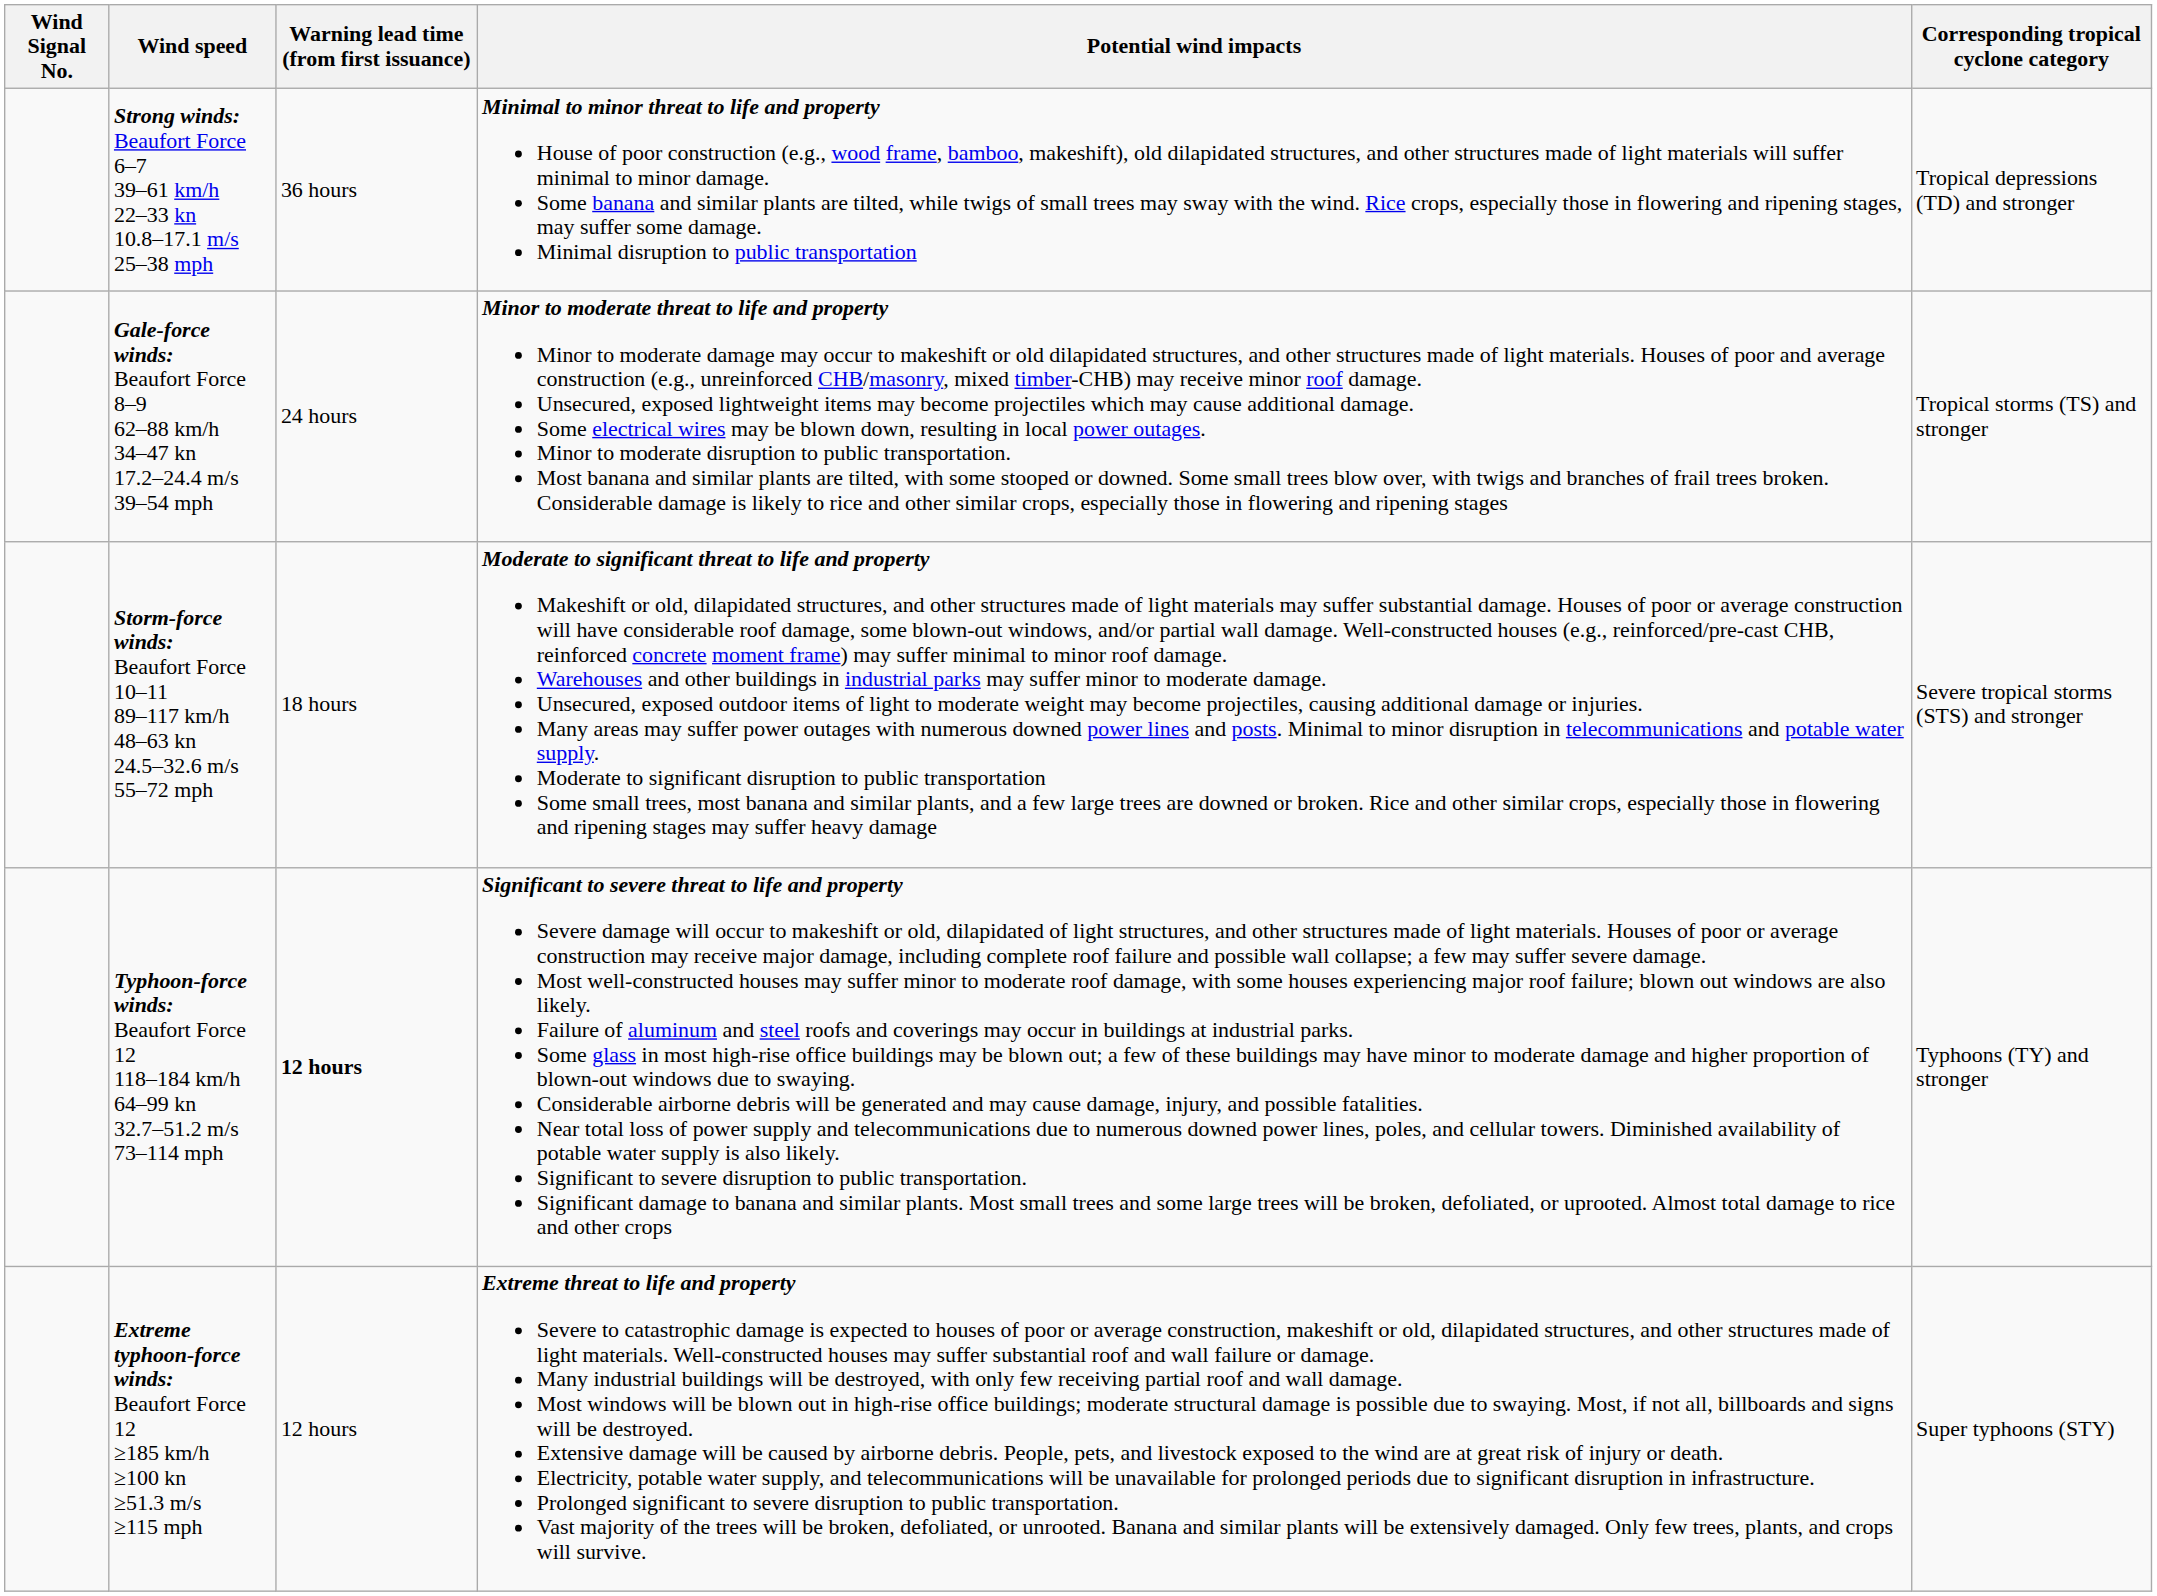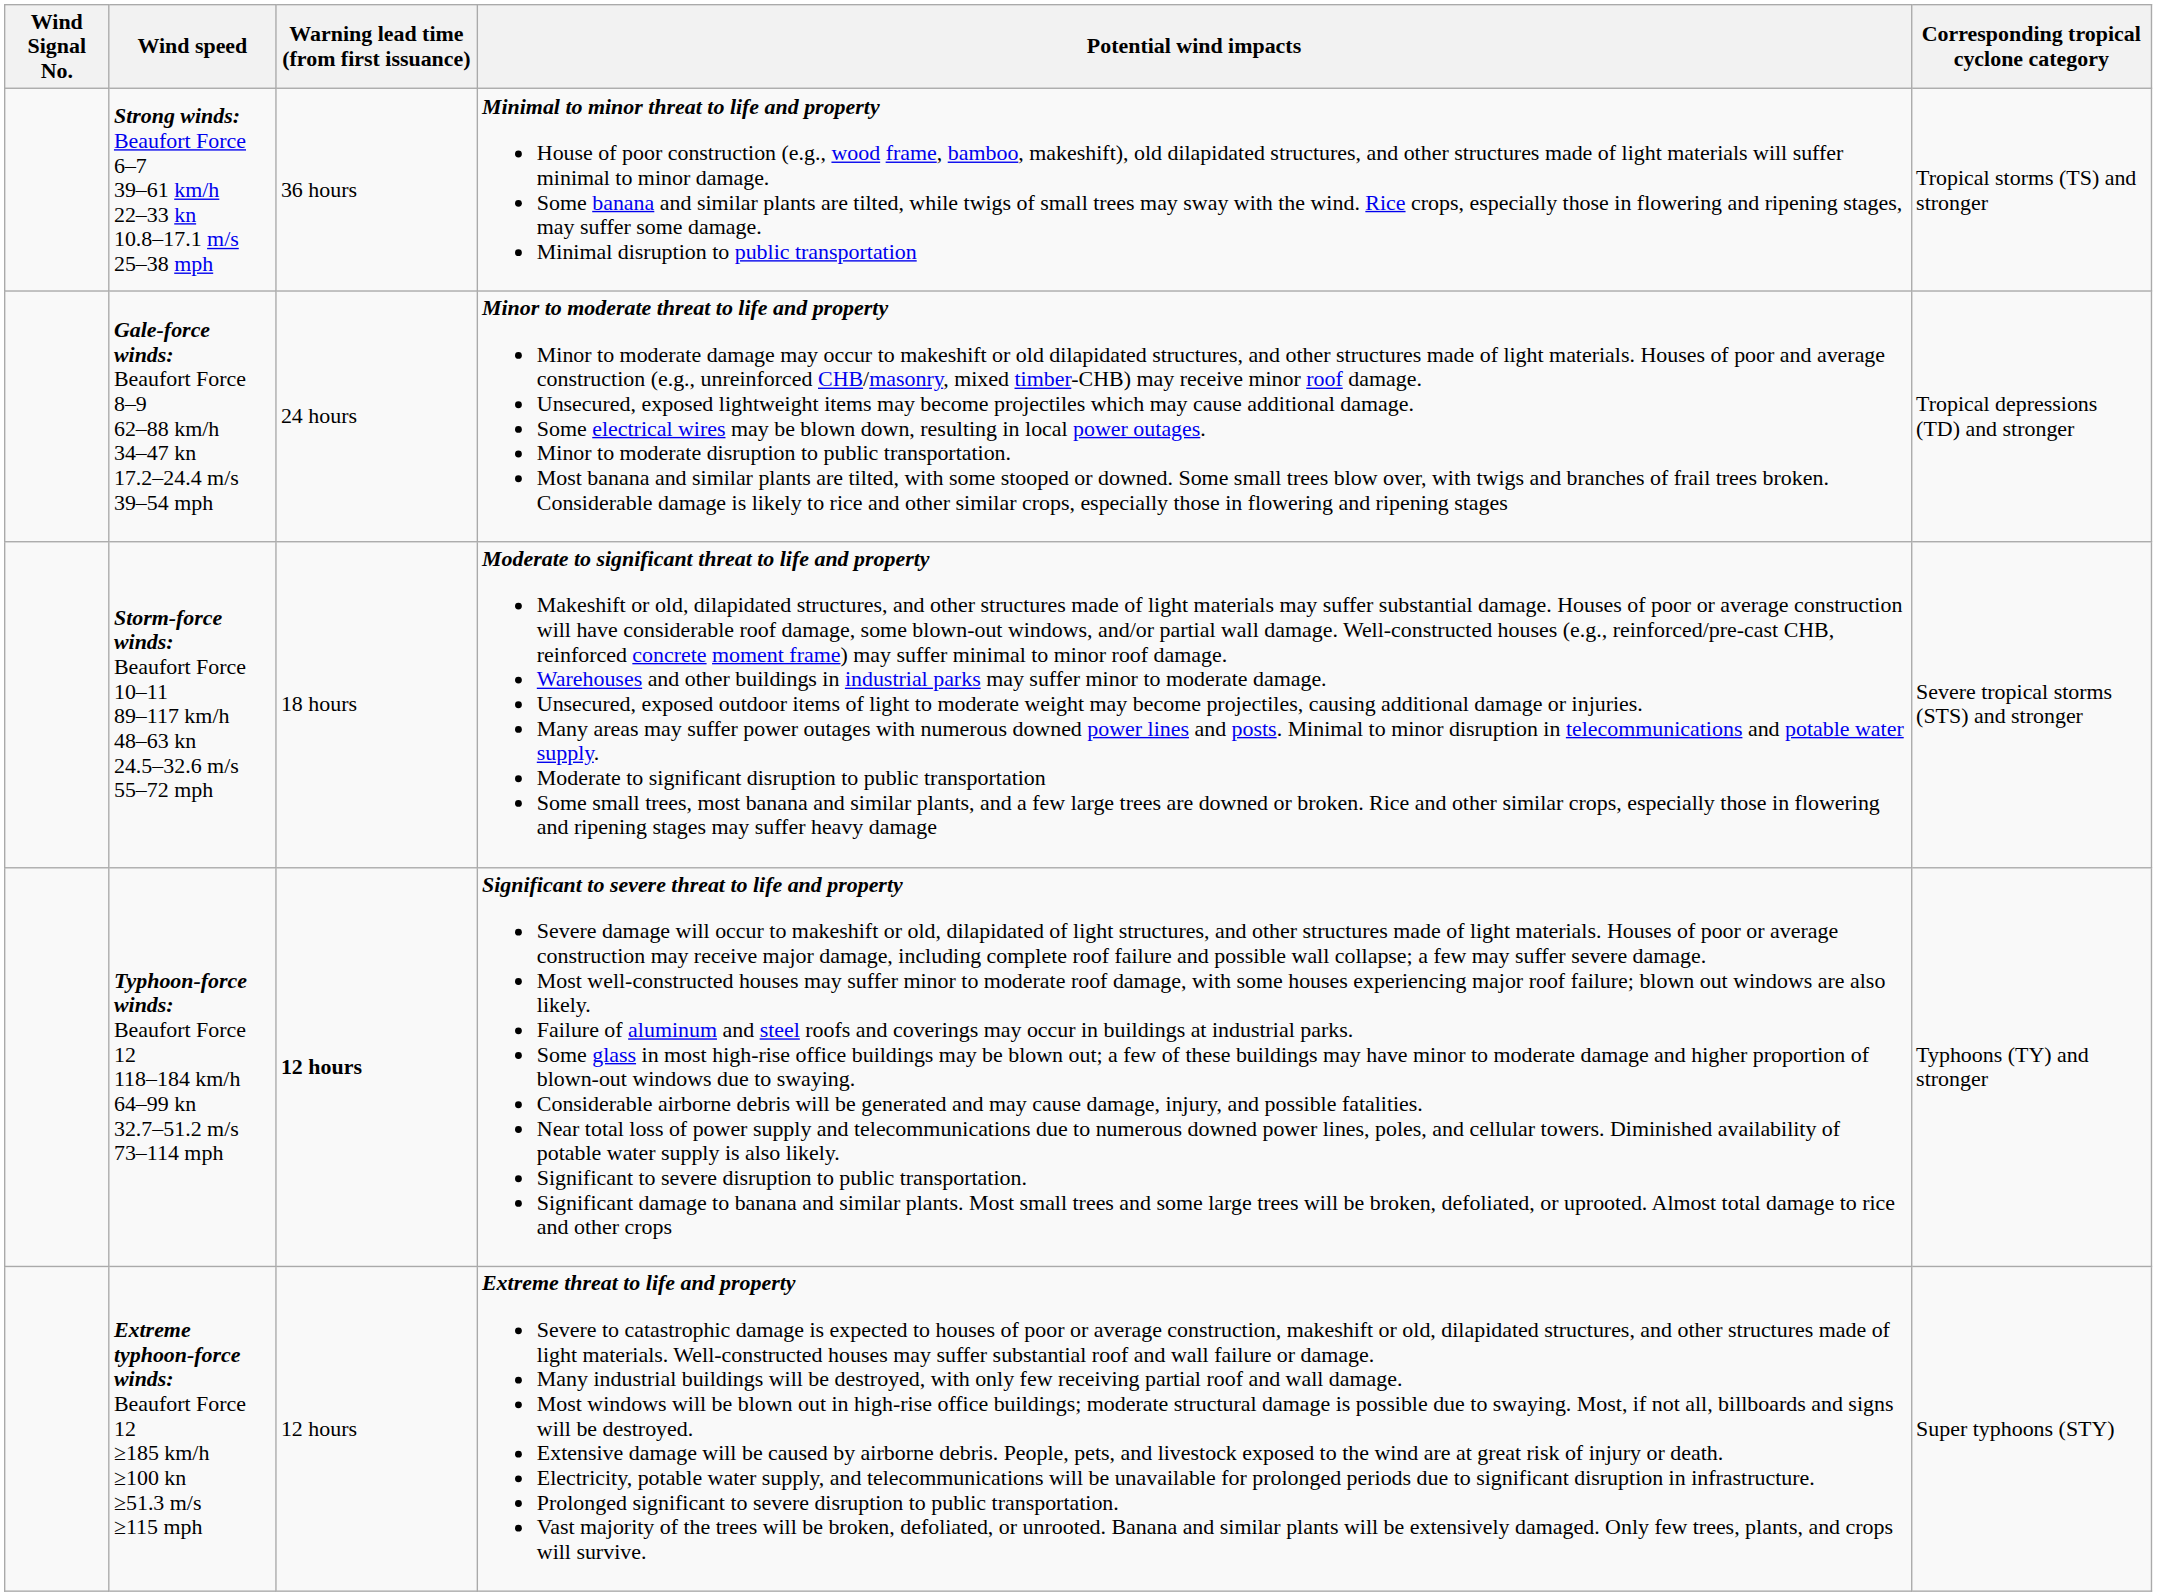row 2 | Corresponding tropical cyclone category: Tropical depressions (TD) and stronger -> Tropical storms (TS) and stronger
row 3 | Corresponding tropical cyclone category: Tropical storms (TS) and stronger -> Tropical depressions (TD) and stronger
